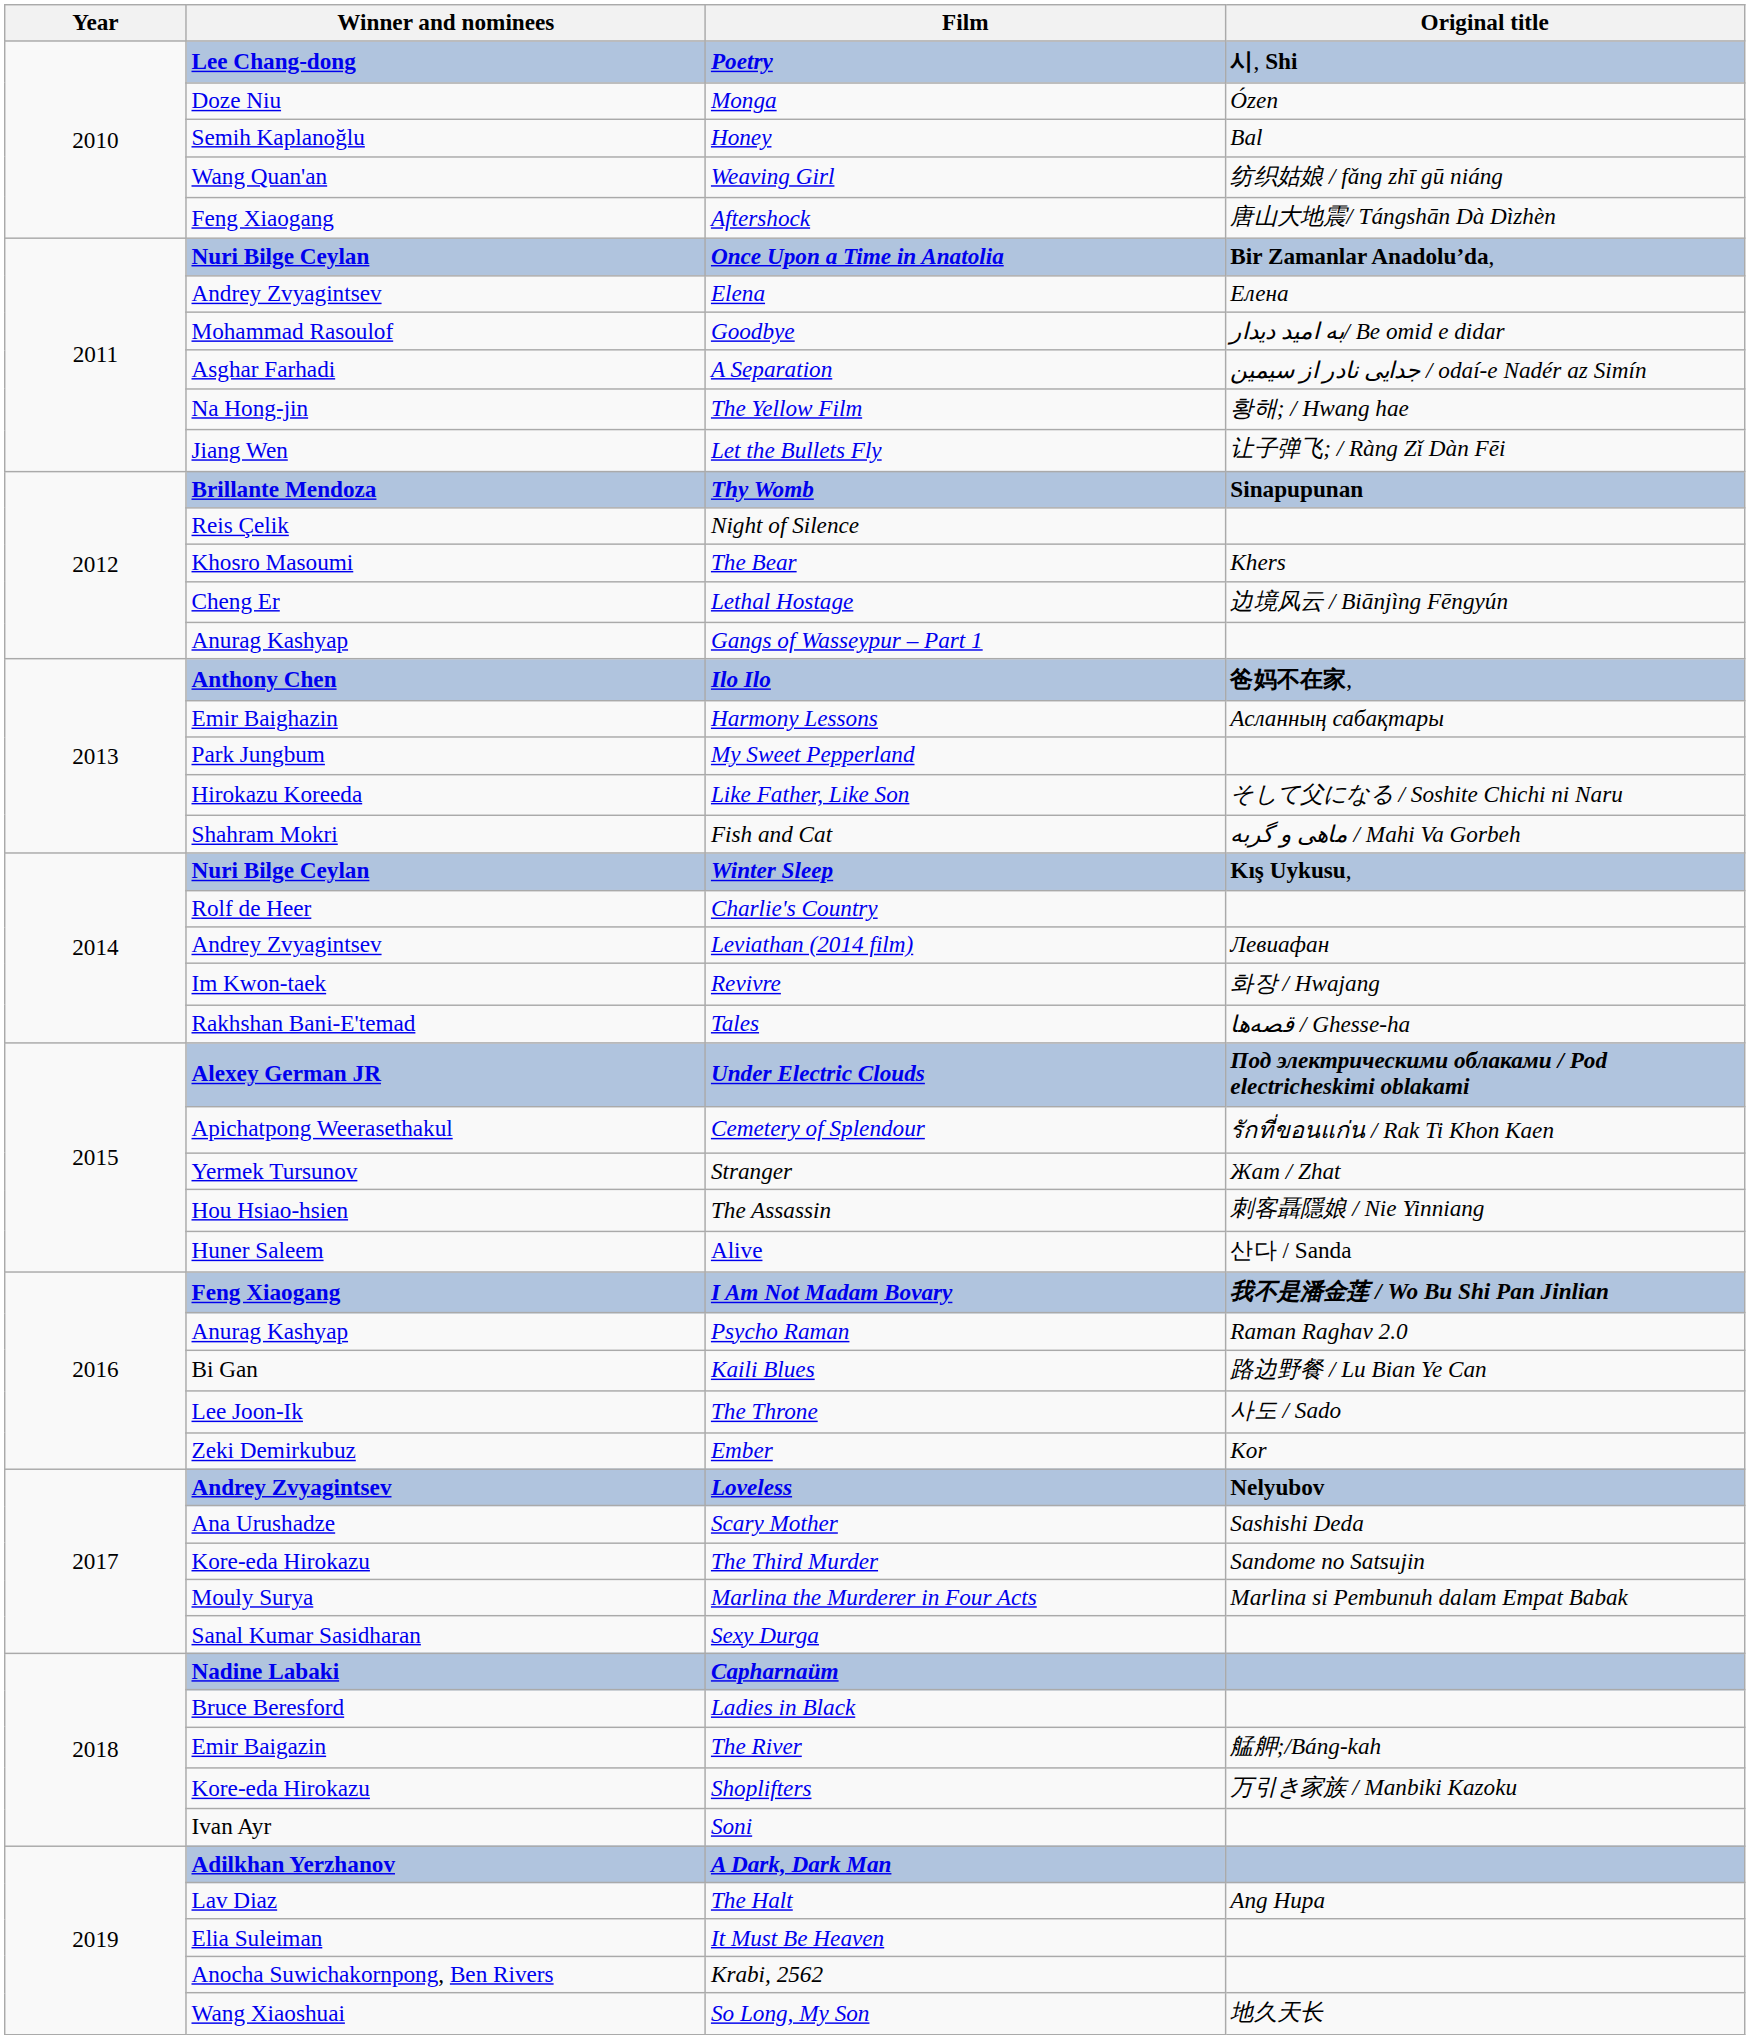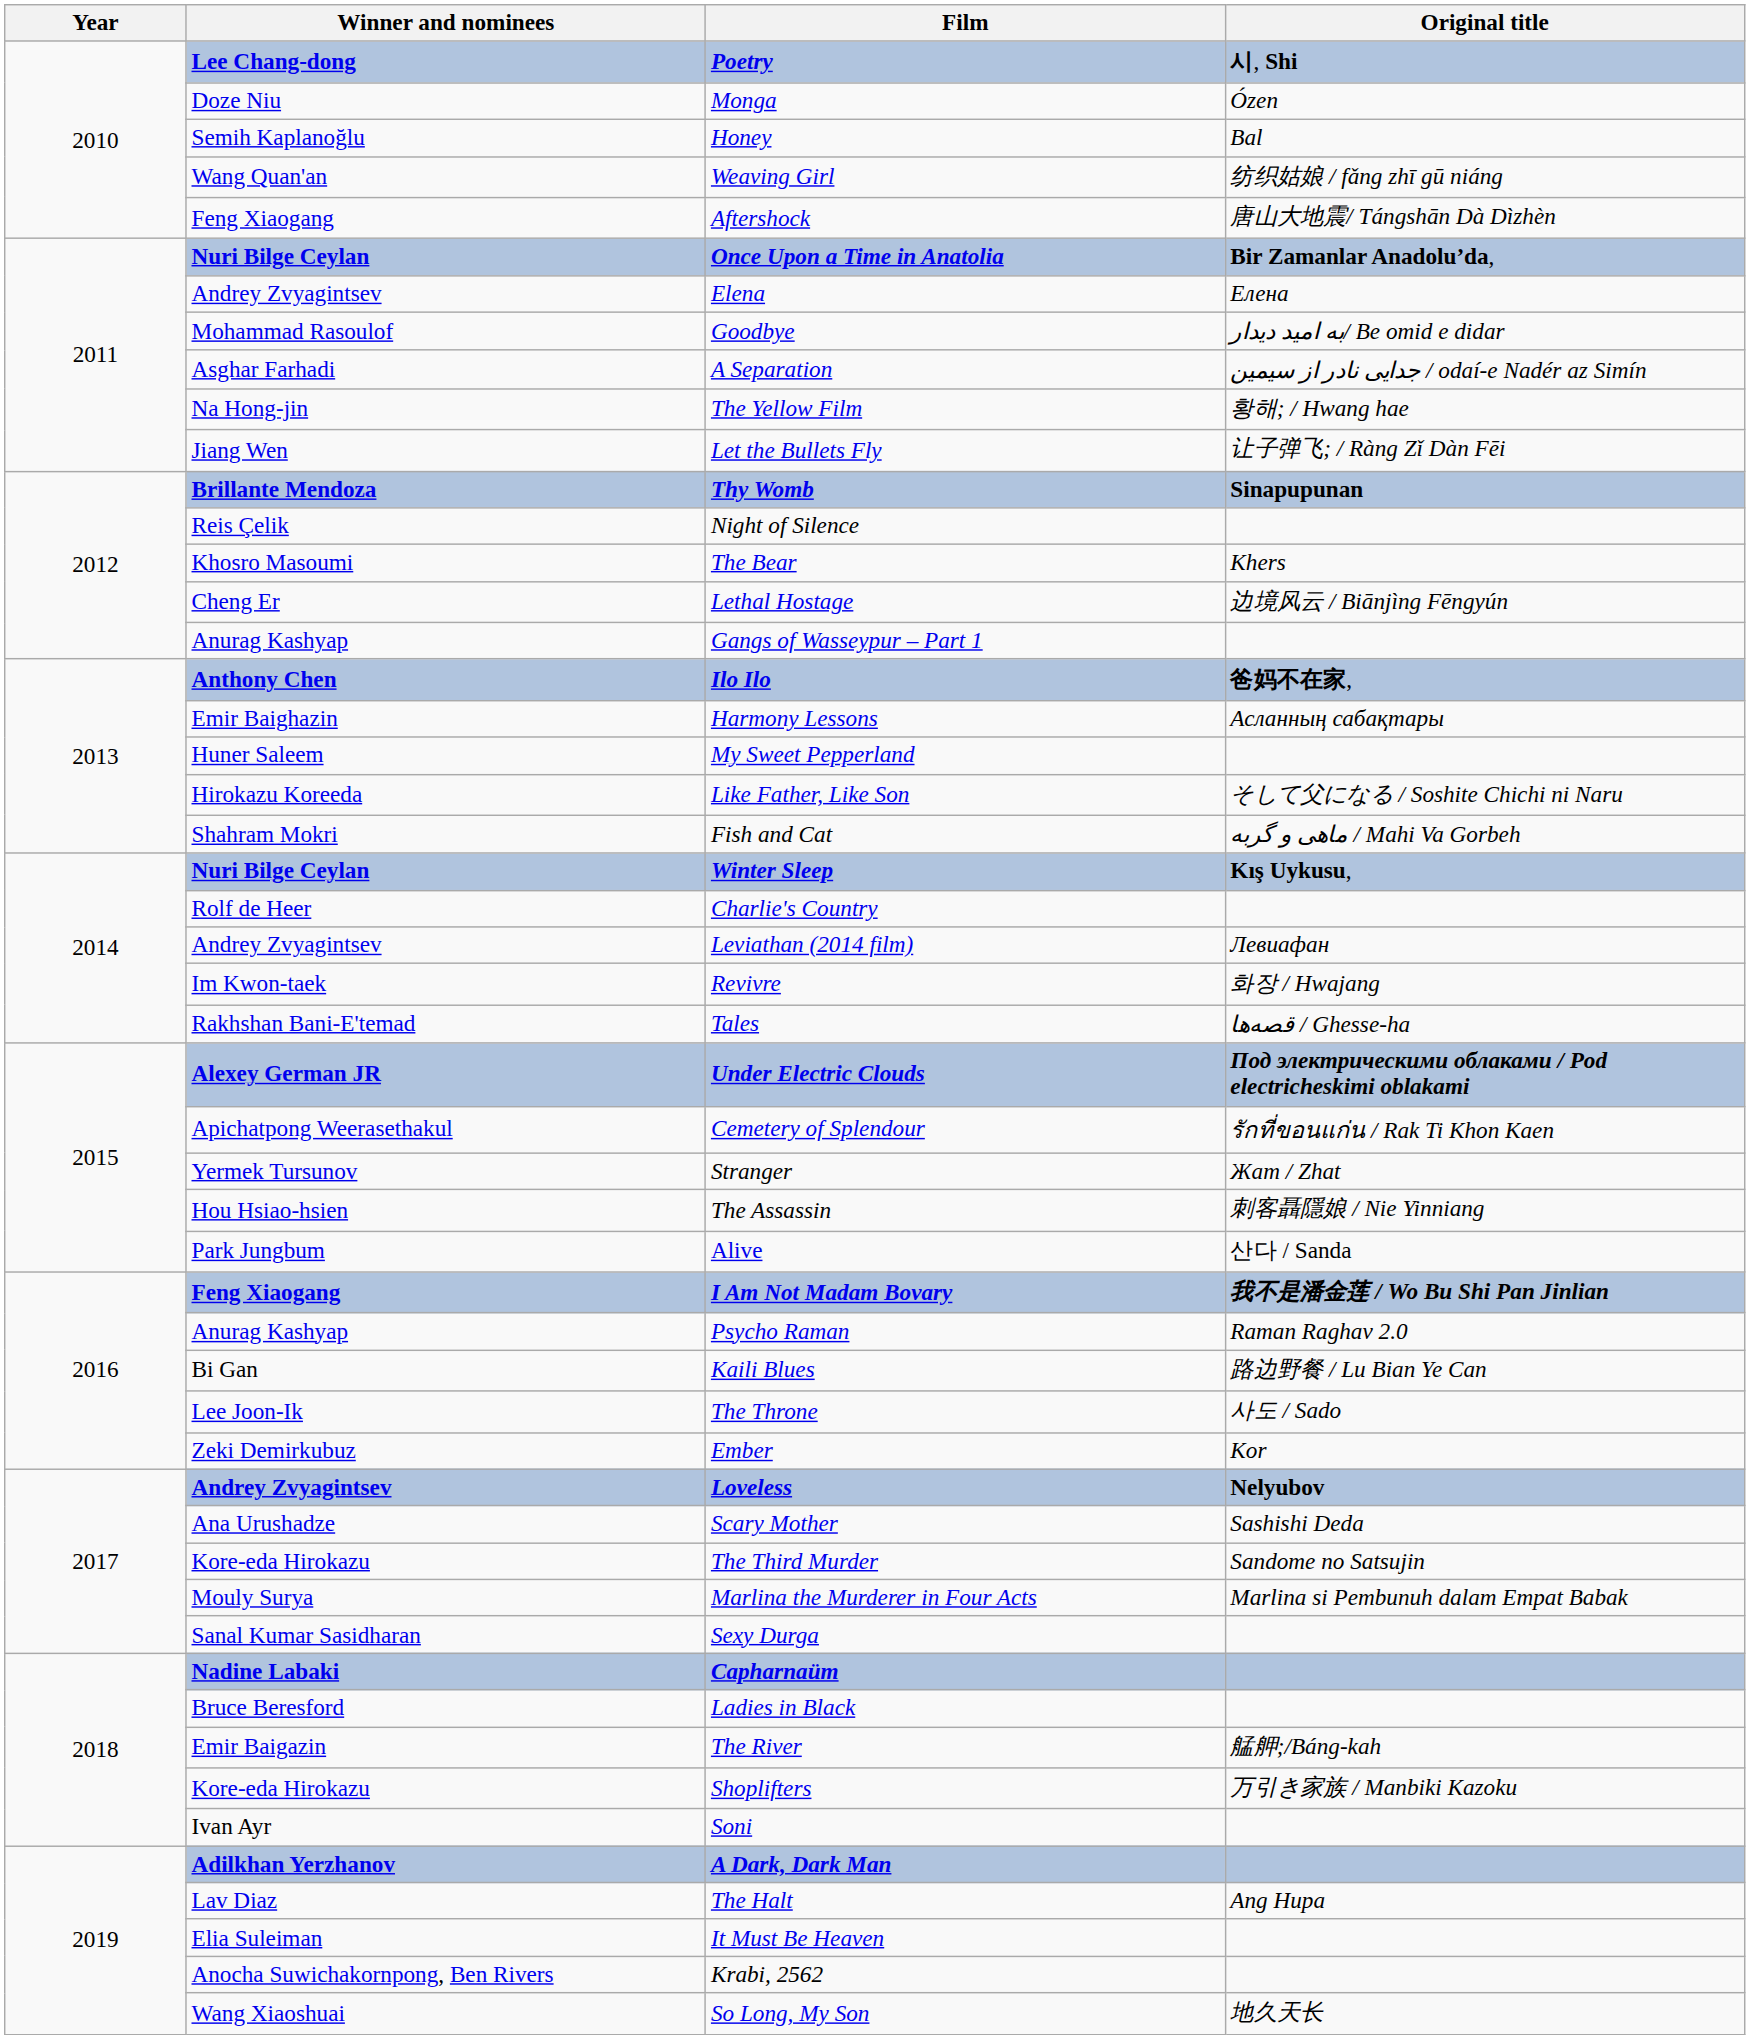My Sweet Pepperland | Winner and nominees: Park Jungbum -> Huner Saleem
Alive | Winner and nominees: Huner Saleem -> Park Jungbum
